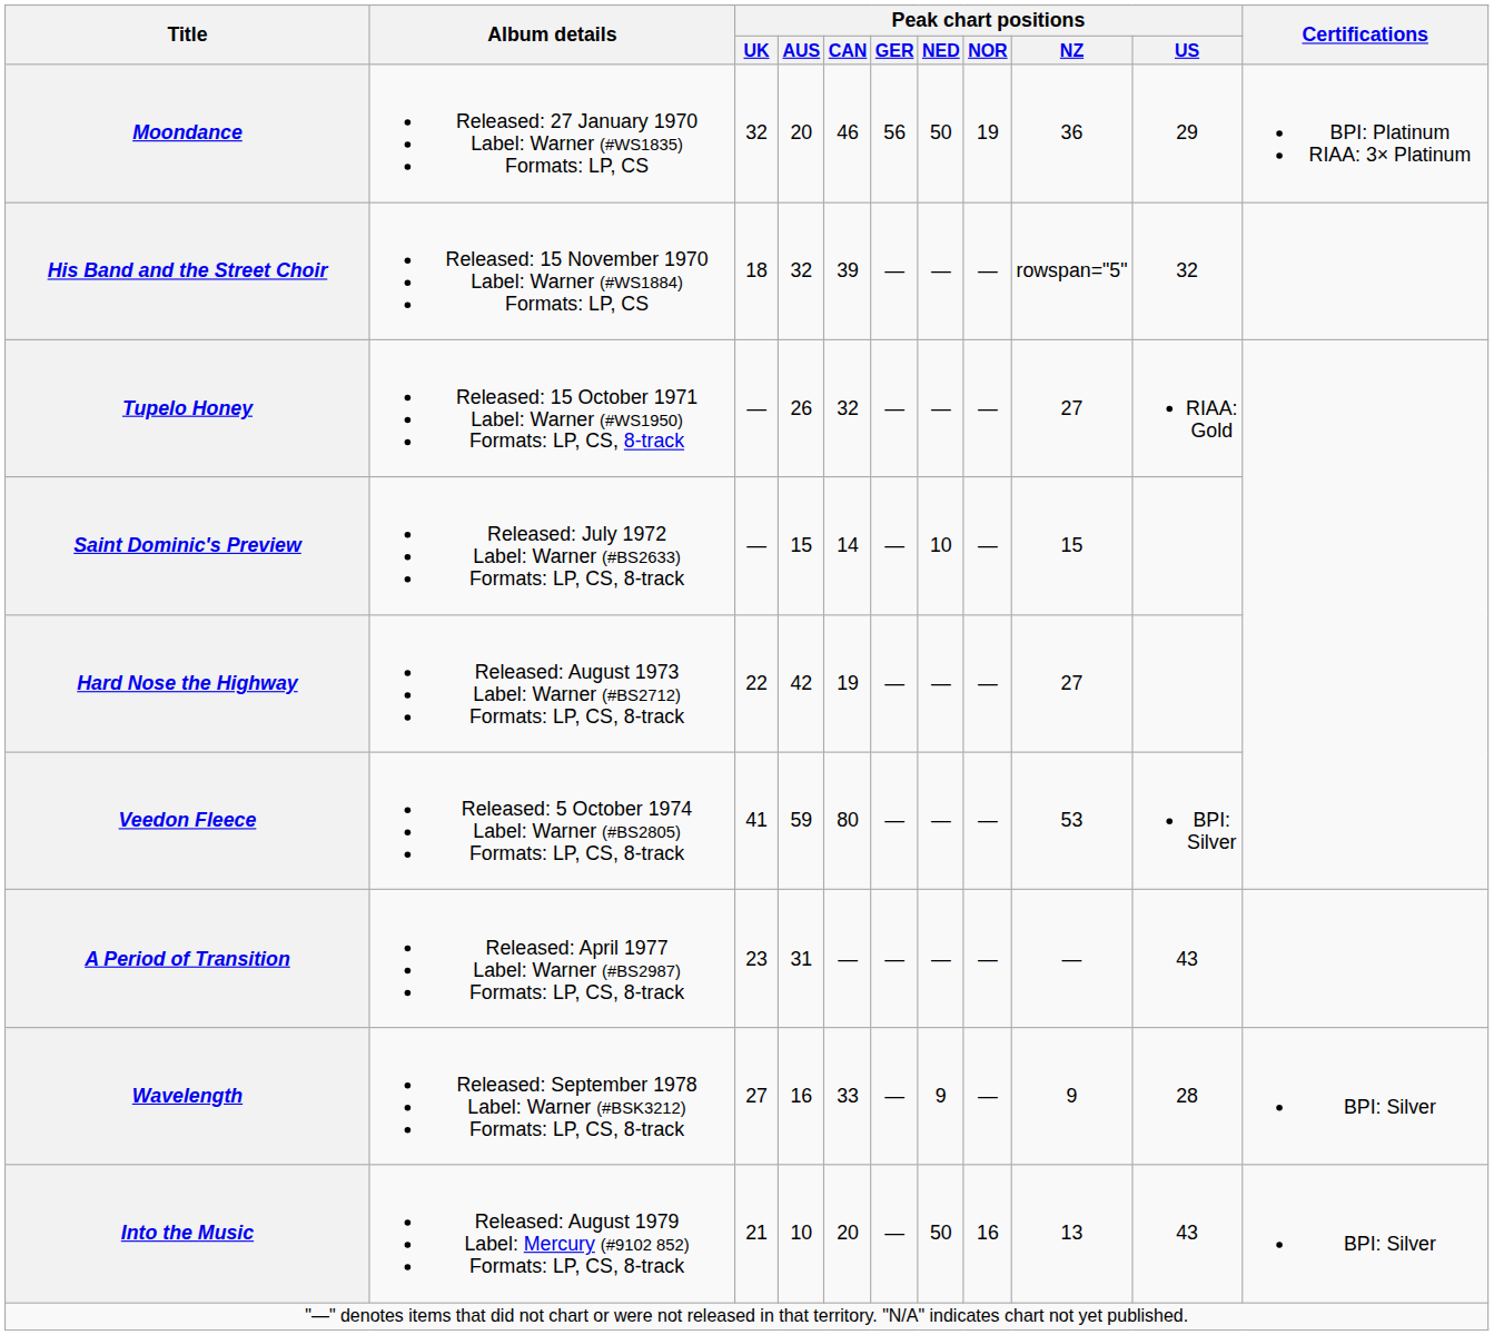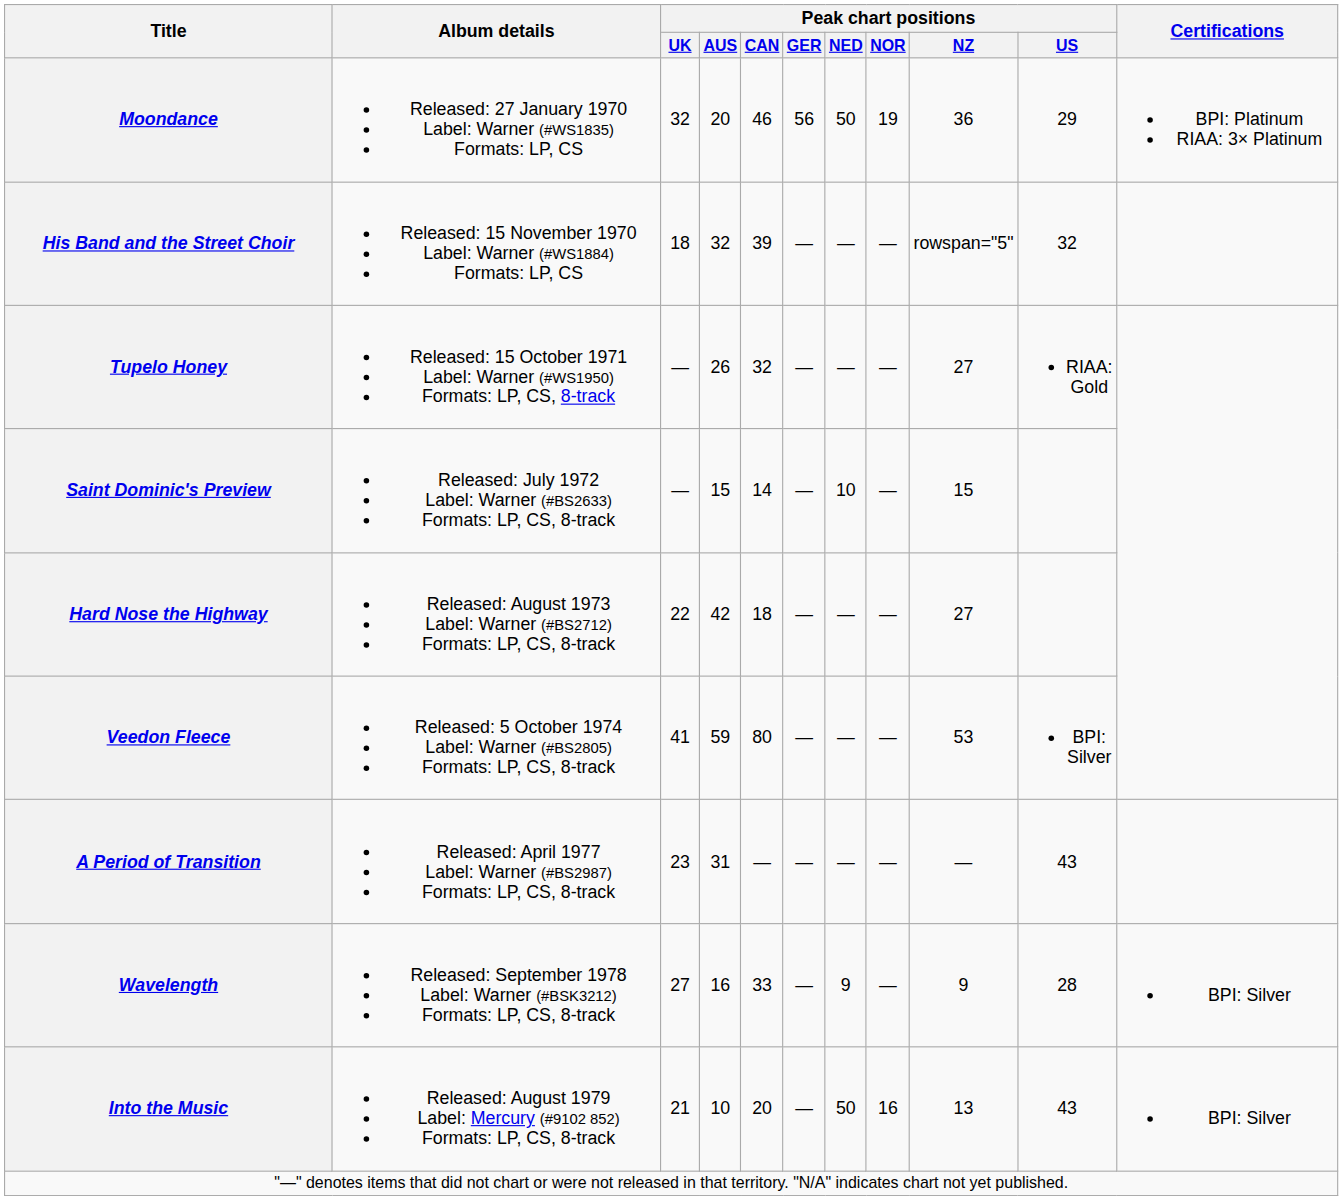Hard Nose the Highway | Peak chart positions / CAN: 19 -> 18
